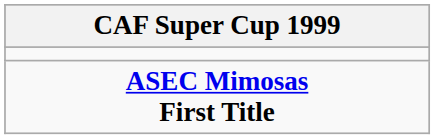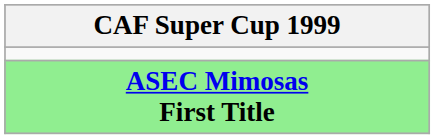row 3 | column 1: no background -> lightgreen background
